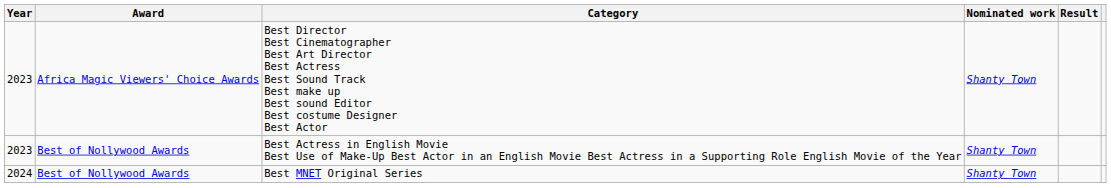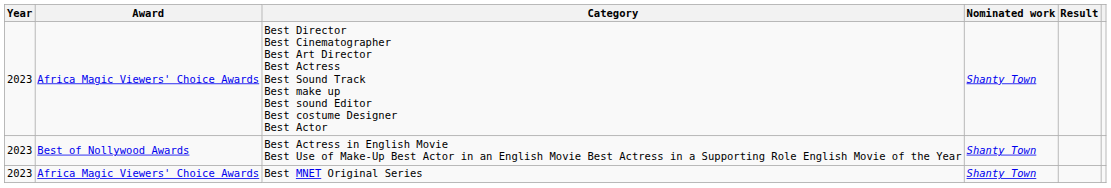Best MNET Original Series | Year: 2024 -> 2023
Best MNET Original Series | Award: Best of Nollywood Awards -> Africa Magic Viewers' Choice Awards
